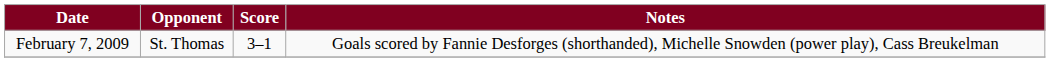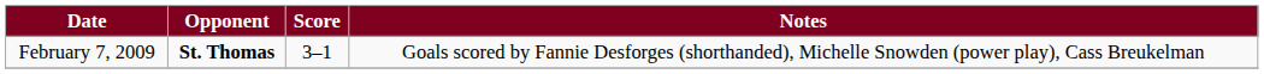February 7, 2009 | Opponent: normal -> bold
